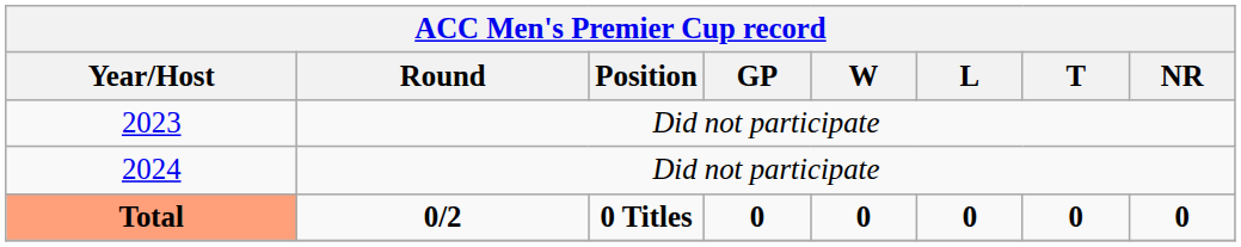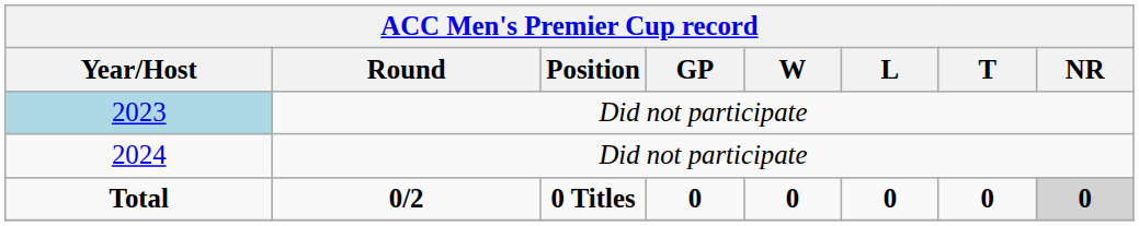2023 | Year/Host: no background -> lightblue background
Total | Year/Host: lightsalmon background -> no background
Total | NR: no background -> lightgrey background
